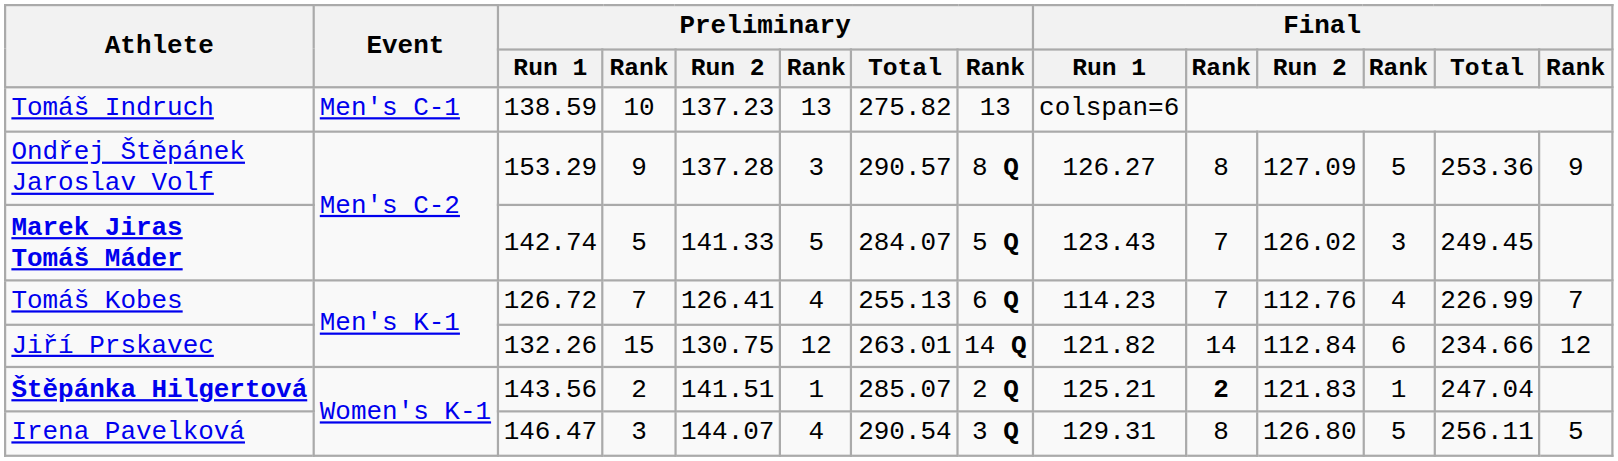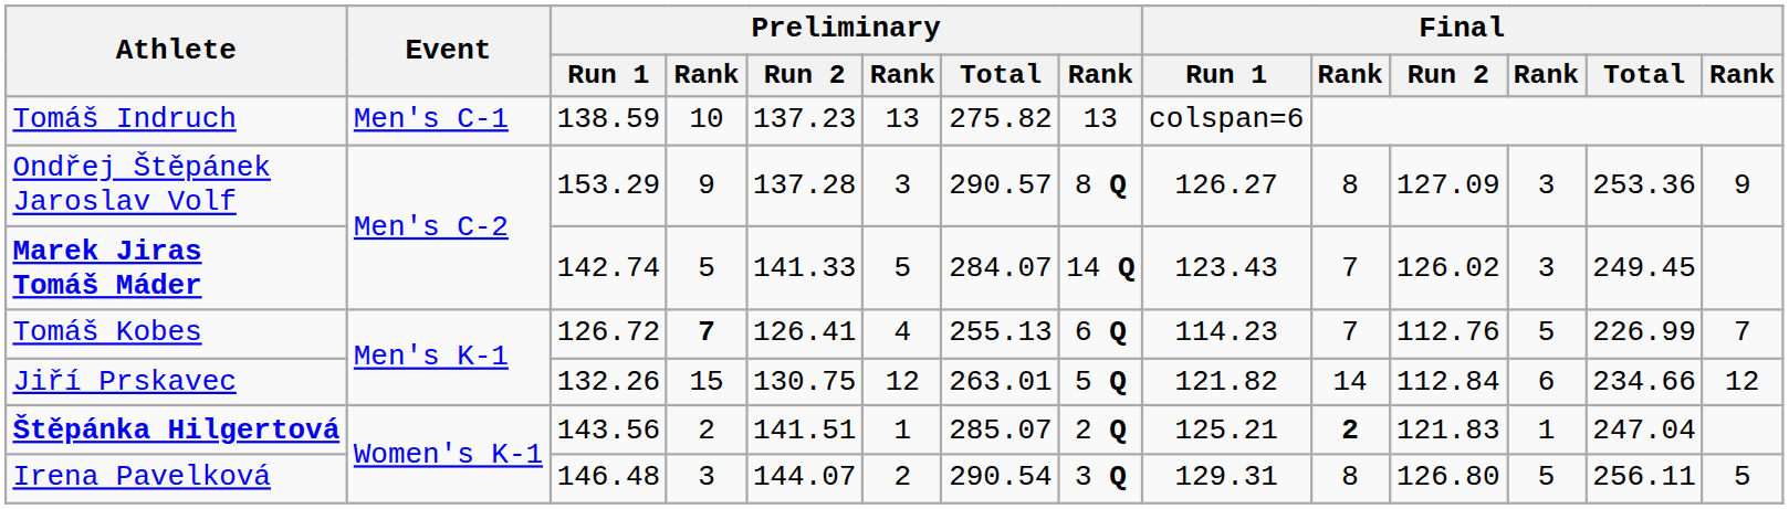Ondřej Štěpánek Jaroslav Volf | column 12: 5 -> 3
Marek Jiras Tomáš Máder | column 8: 5 Q -> 14 Q
Tomáš Kobes | column 4: normal -> bold
Tomáš Kobes | column 12: 4 -> 5
Jiří Prskavec | column 8: 14 Q -> 5 Q
Irena Pavelková | Preliminary / Run 1: 146.47 -> 146.48
Irena Pavelková | column 6: 4 -> 2
